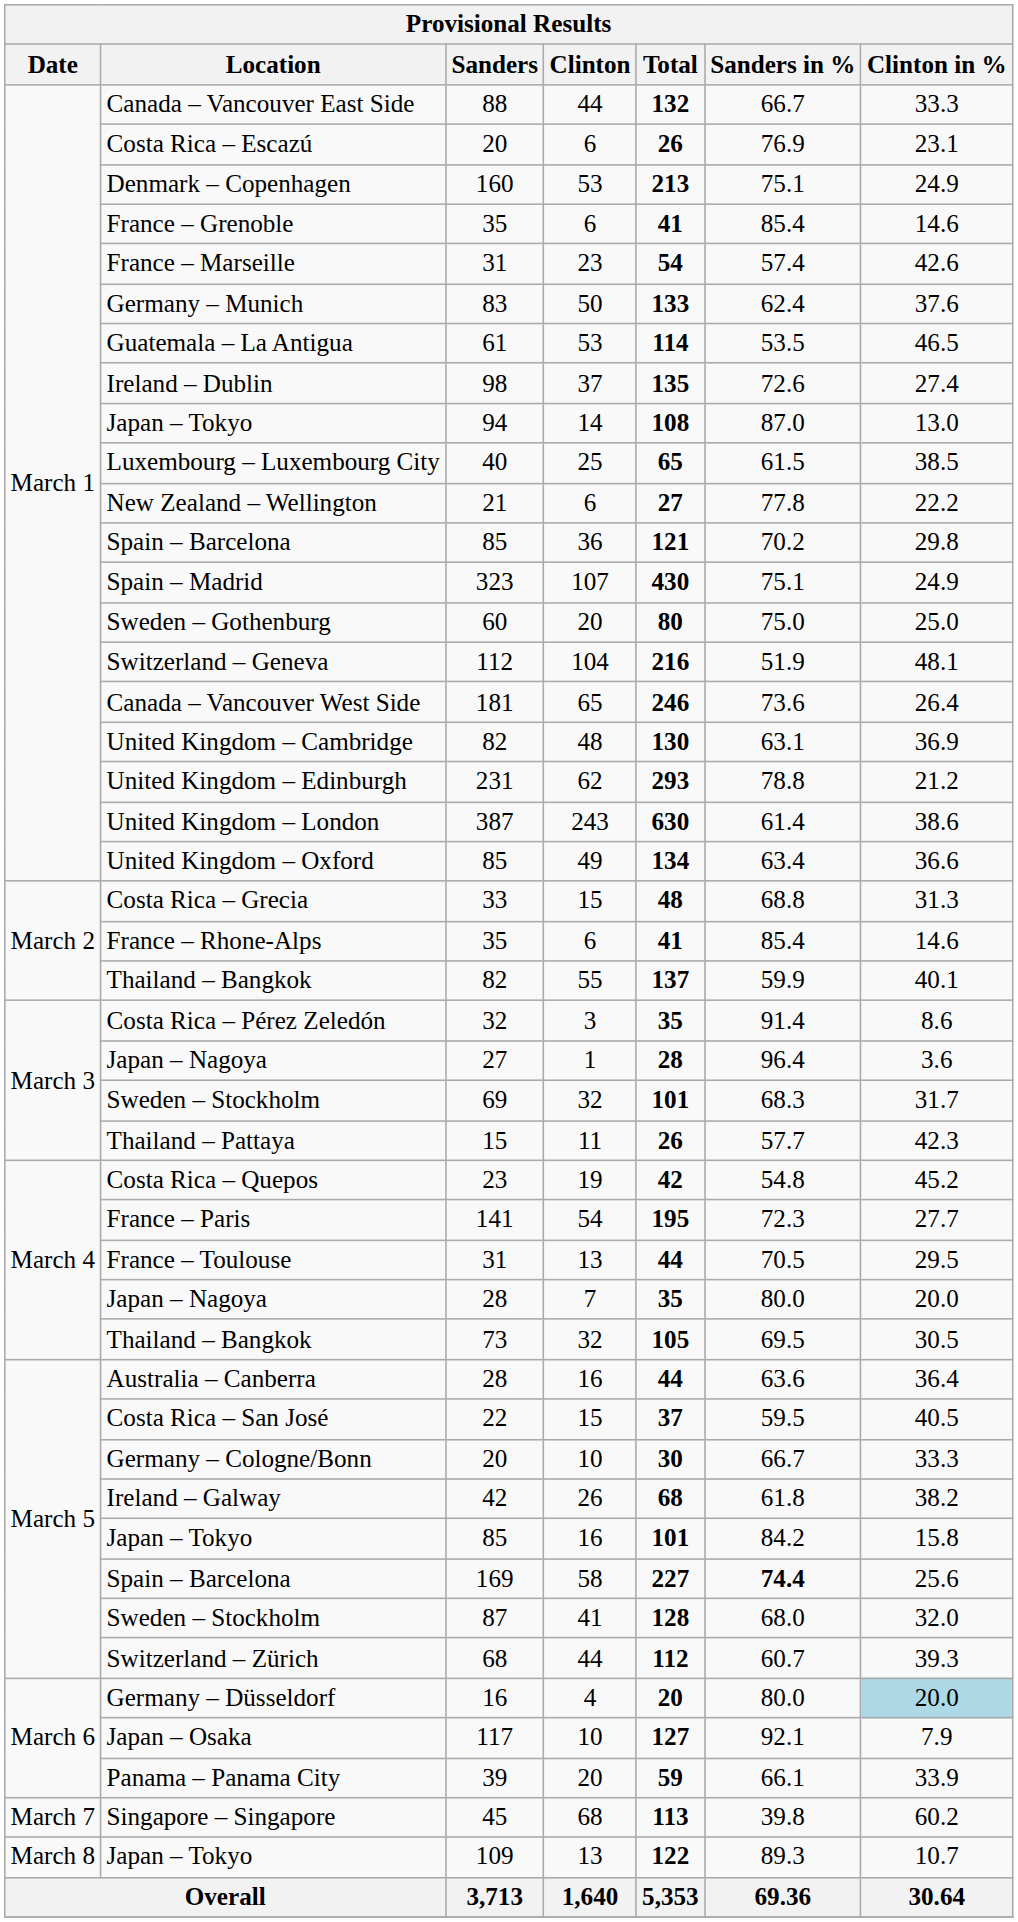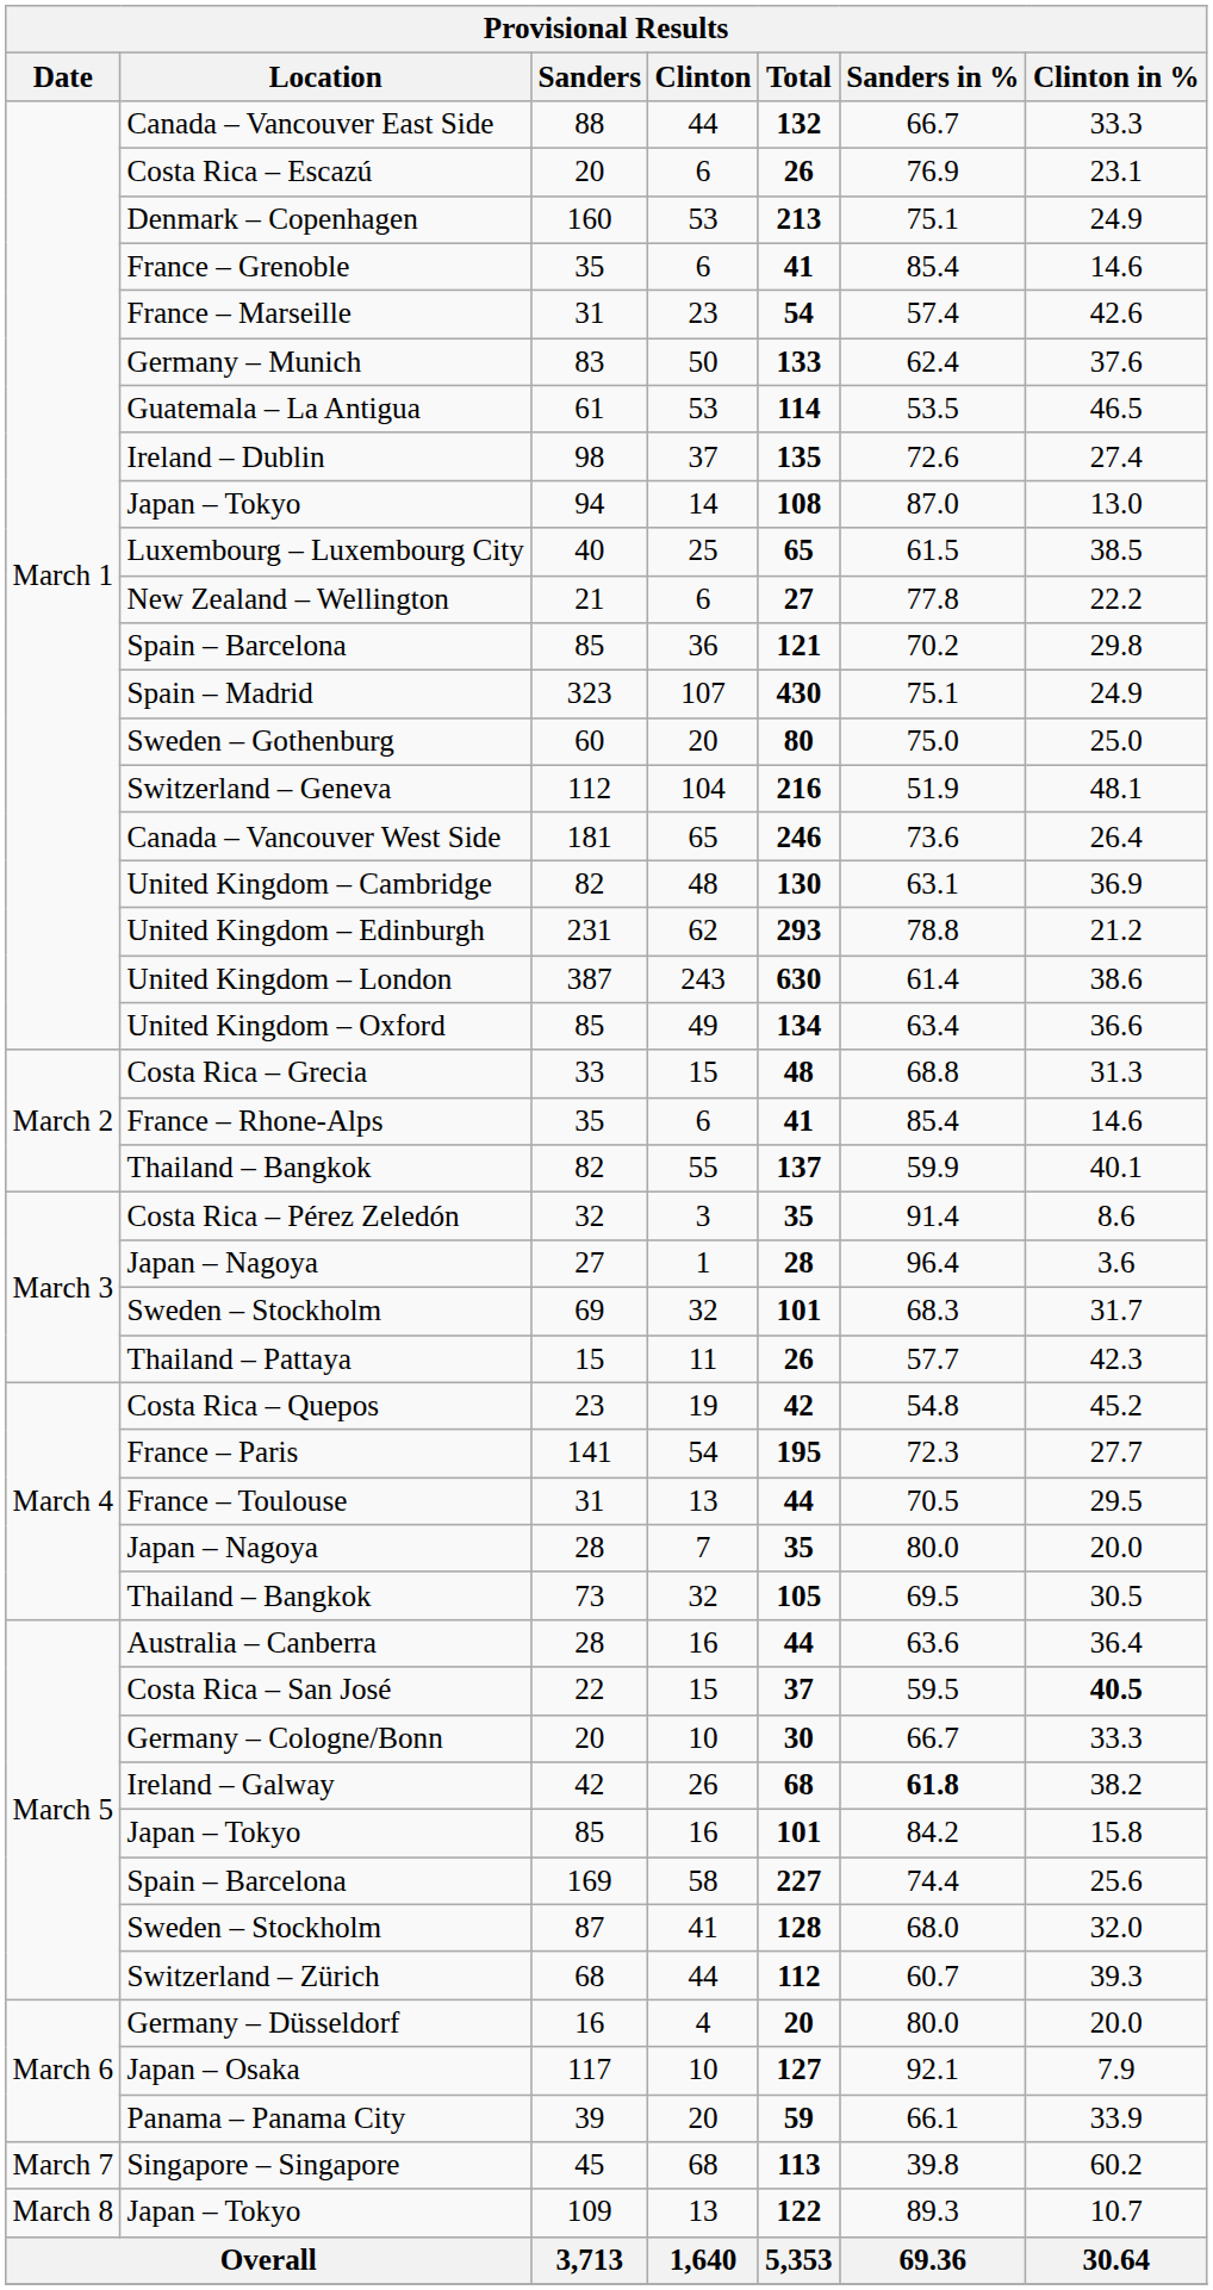Costa Rica – San José | Clinton in %: normal -> bold
Ireland – Galway | Sanders in %: normal -> bold
Spain – Barcelona / 169 | Sanders in %: bold -> normal
Germany – Düsseldorf | Clinton in %: lightblue background -> no background
